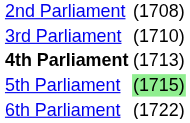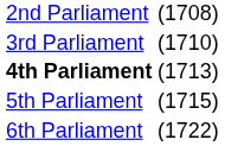5th Parliament | column 2: lightgreen background -> no background
